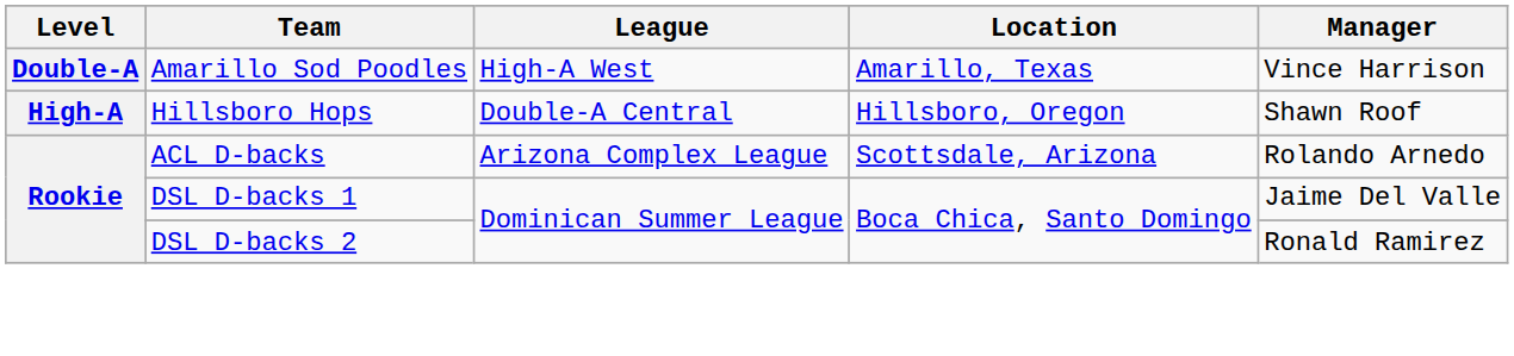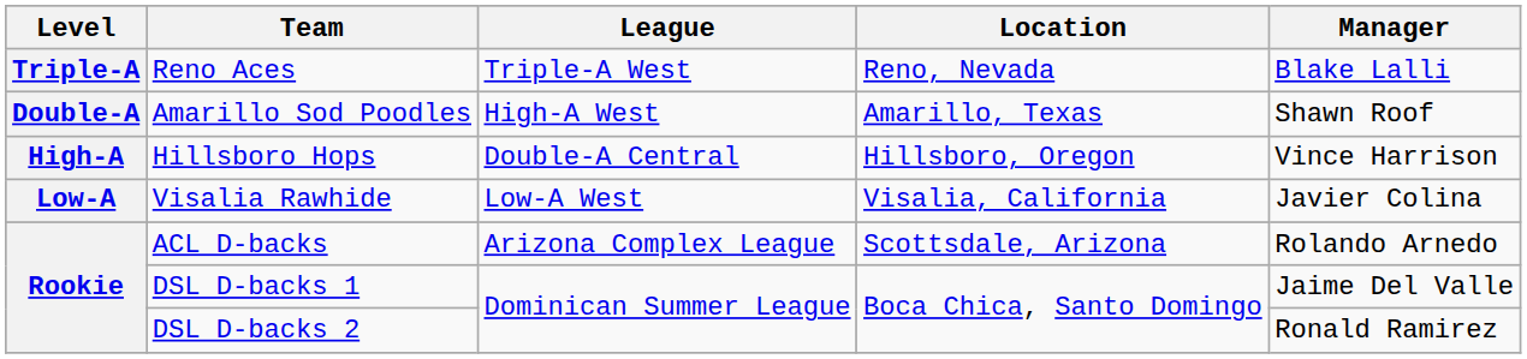+ row: Triple-A | Reno Aces | Triple-A West | Reno, Nevada | Blake Lalli
Amarillo Sod Poodles | Manager: Vince Harrison -> Shawn Roof
Hillsboro Hops | Manager: Shawn Roof -> Vince Harrison
+ row: Low-A | Visalia Rawhide | Low-A West | Visalia, California | Javier Colina
